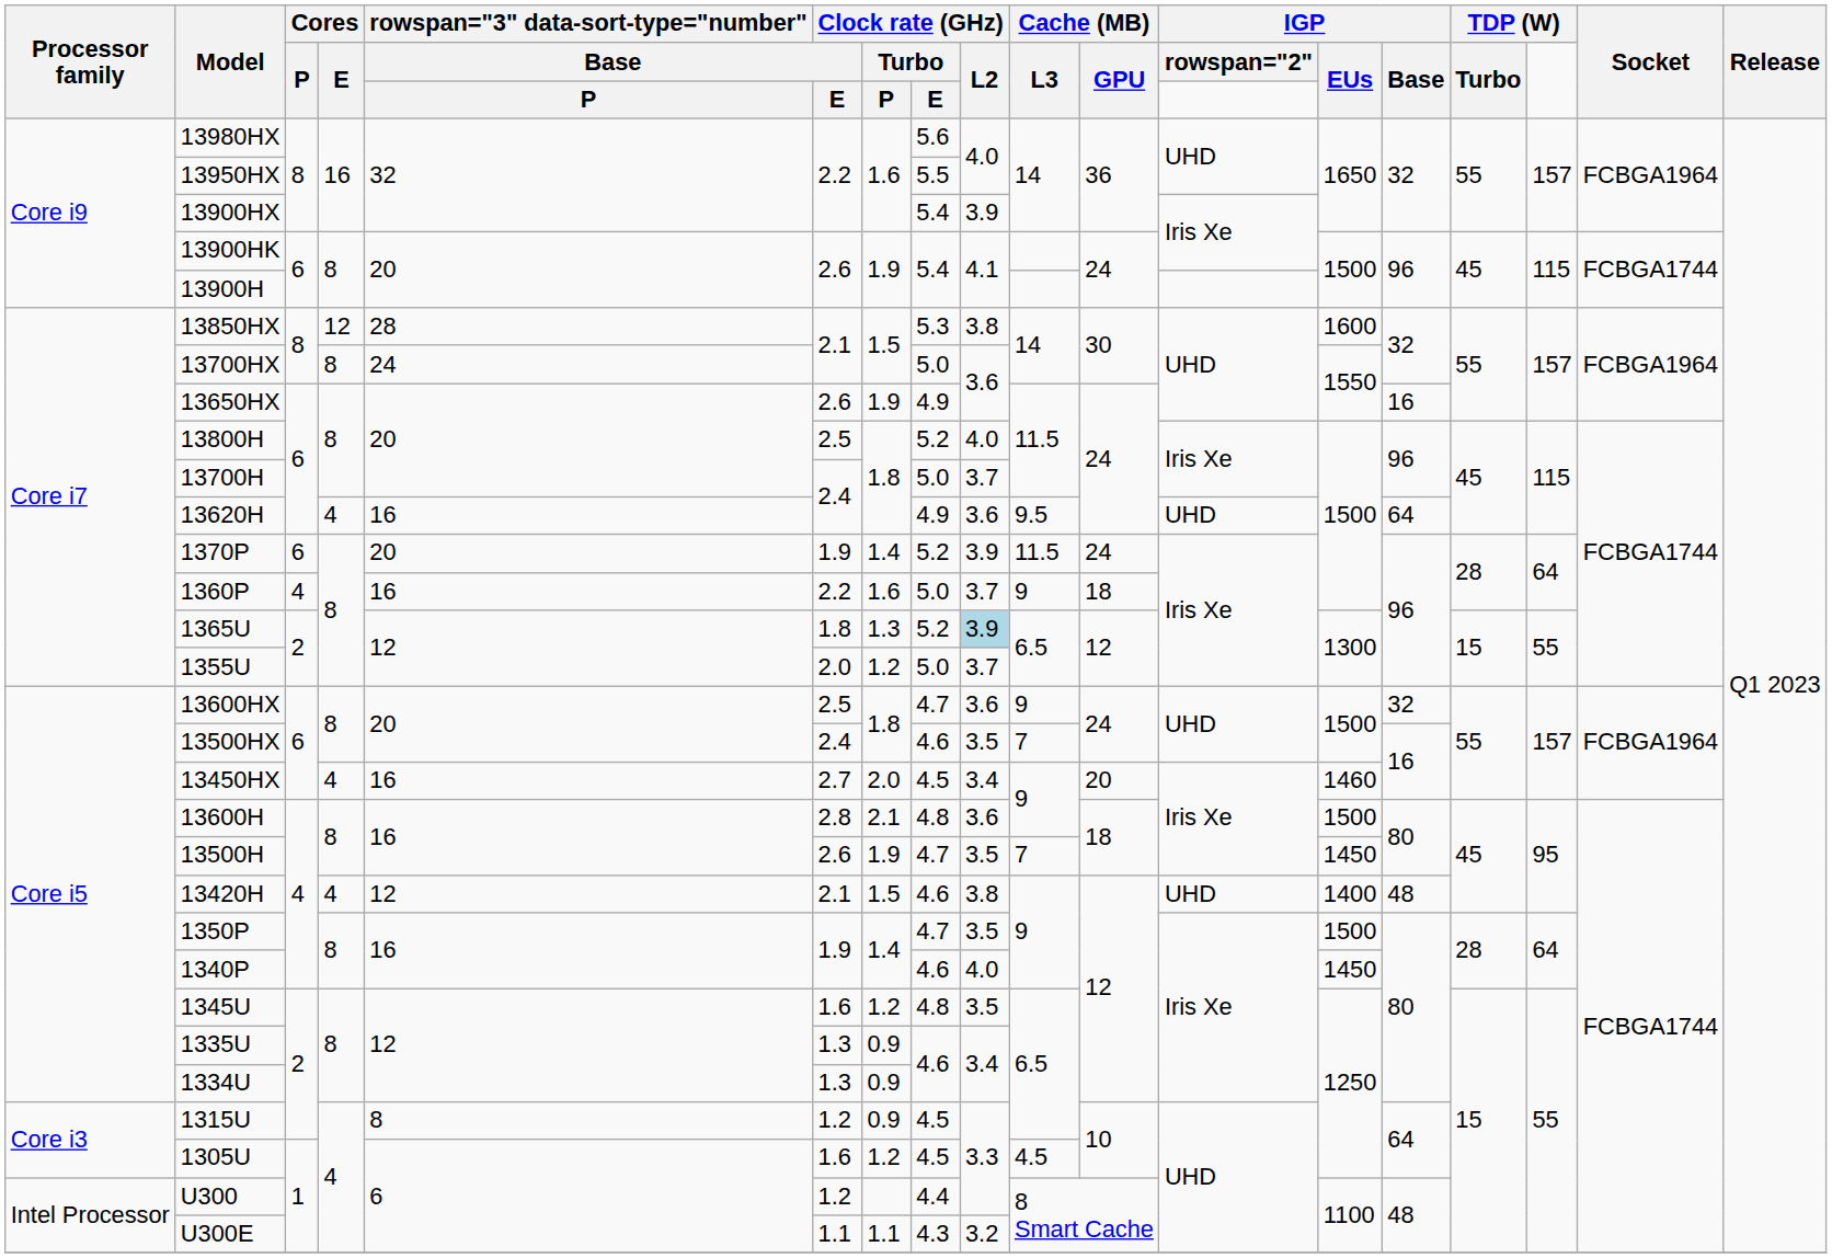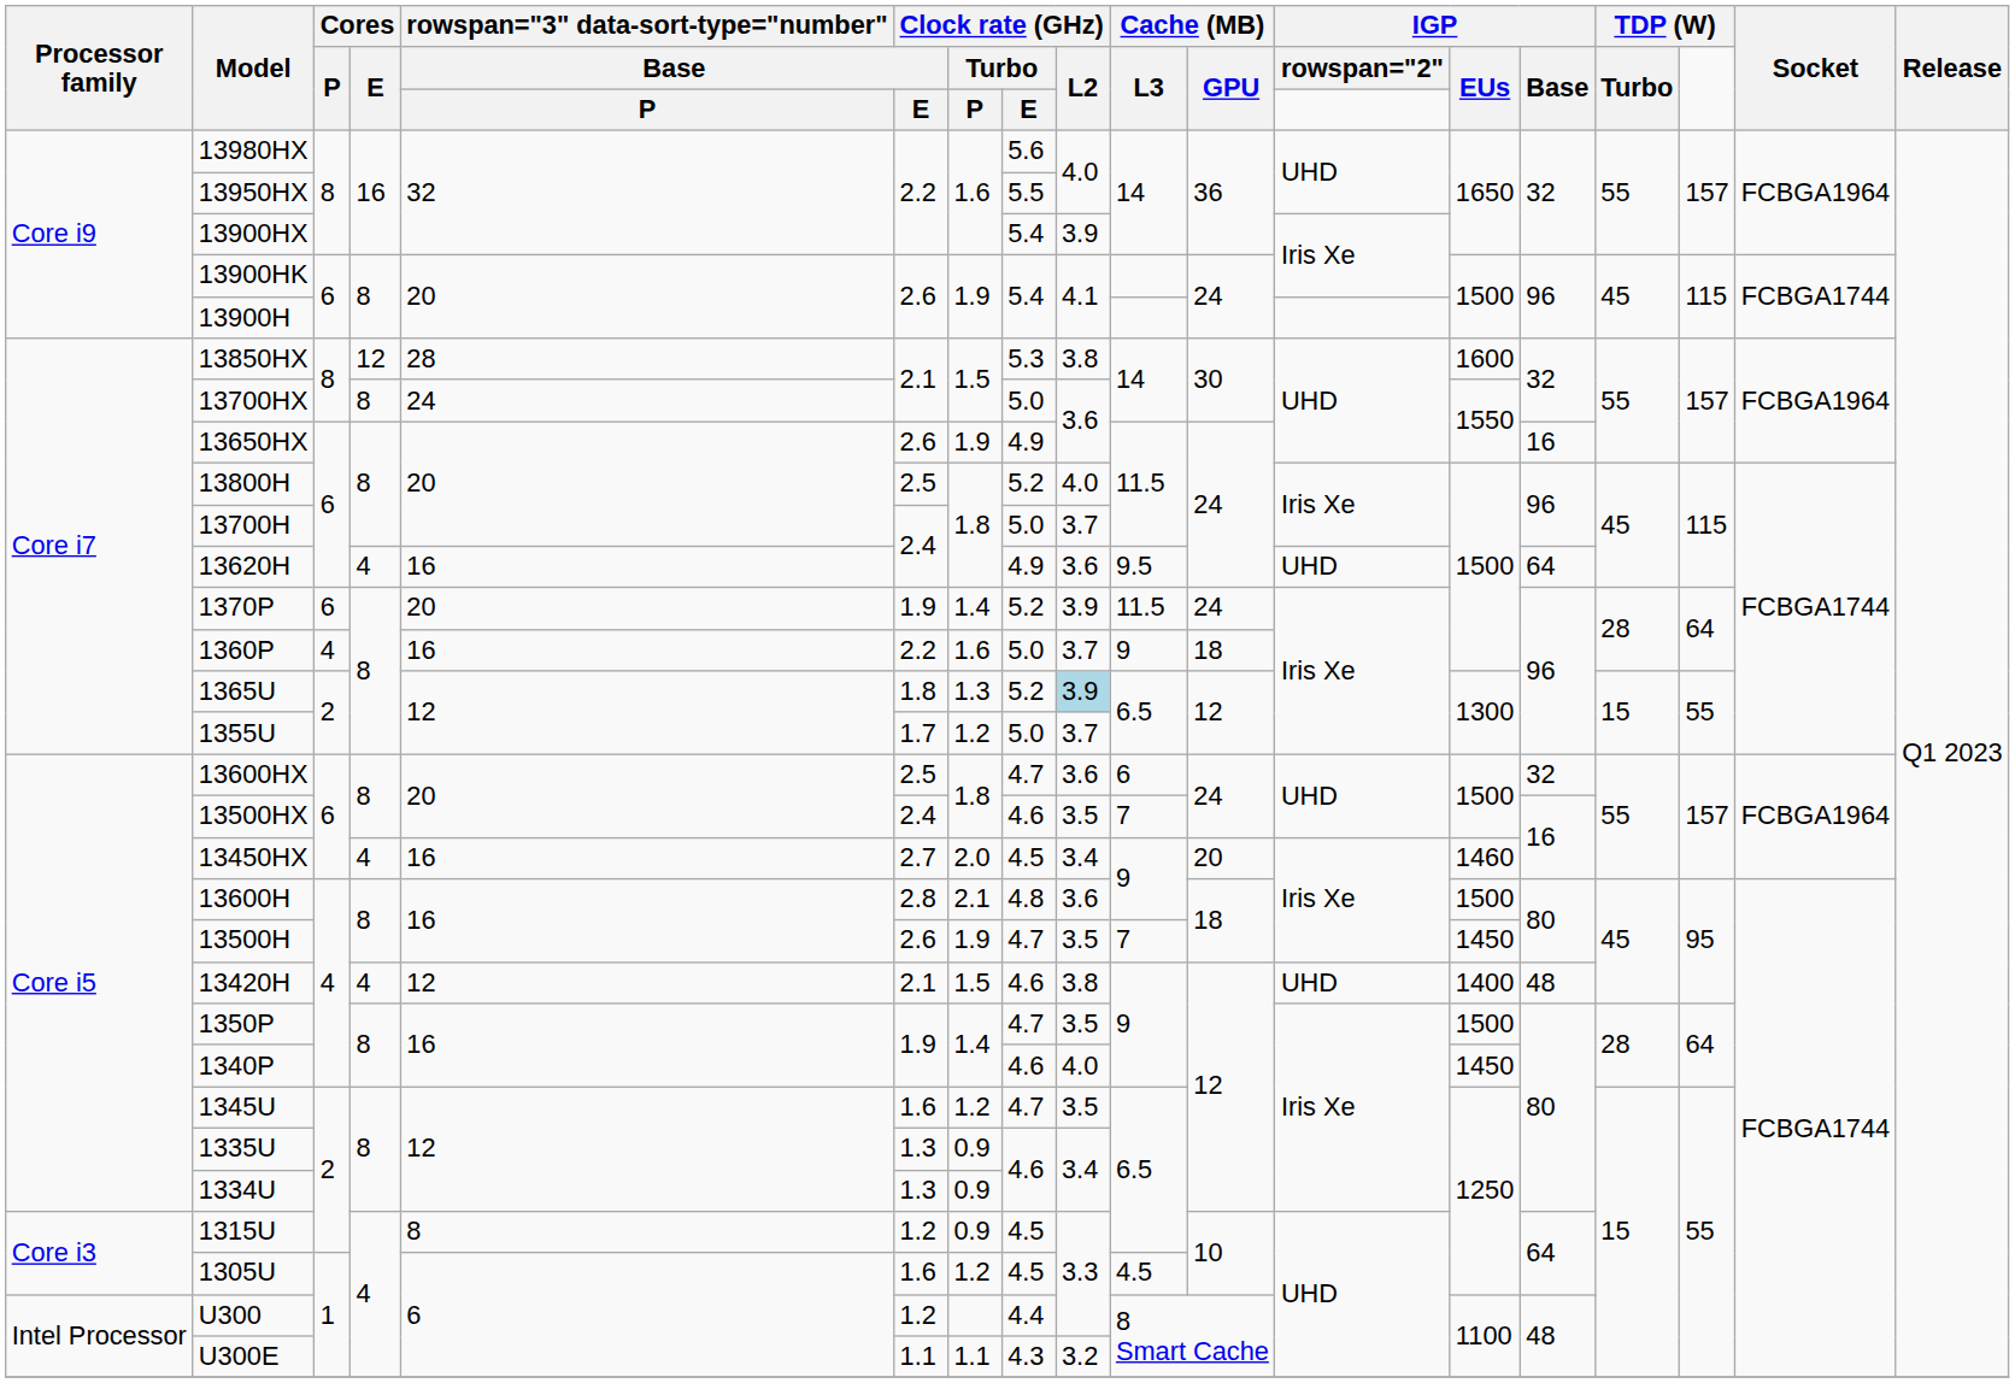1355U | Clock rate (GHz) / Base / E: 2.0 -> 1.7
13600HX | Cache (MB) / L3: 9 -> 6
1345U | Clock rate (GHz) / Turbo / E: 4.8 -> 4.7
